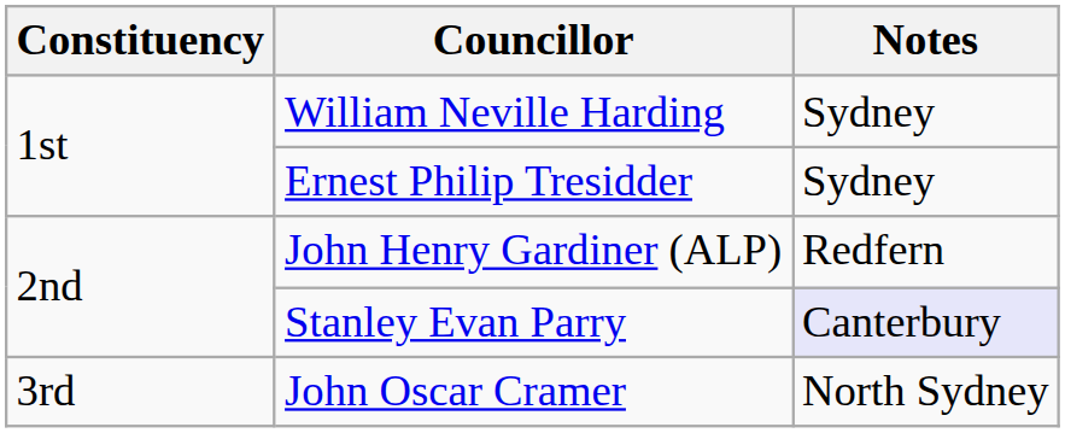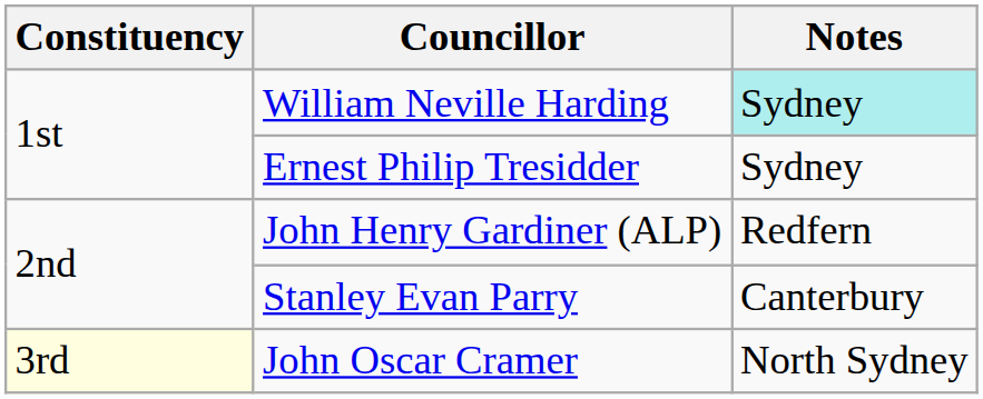William Neville Harding | Notes: no background -> paleturquoise background
Stanley Evan Parry | Notes: lavender background -> no background
John Oscar Cramer | Constituency: no background -> lightyellow background
